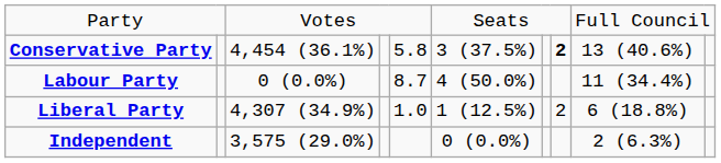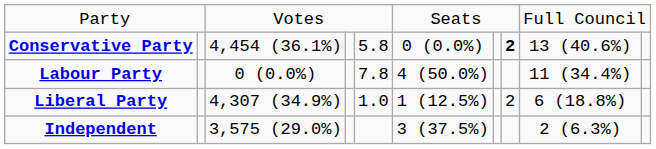Conservative Party | column 6: 3 (37.5%) -> 0 (0.0%)
Labour Party | column 5: 8.7 -> 7.8
Independent | column 6: 0 (0.0%) -> 3 (37.5%)
